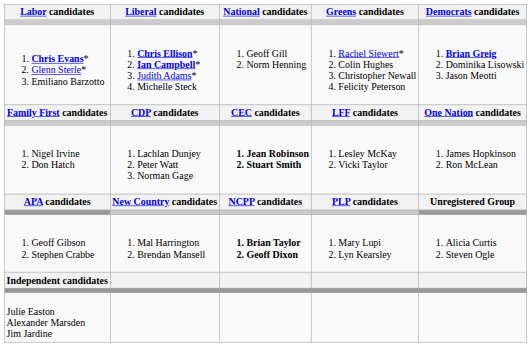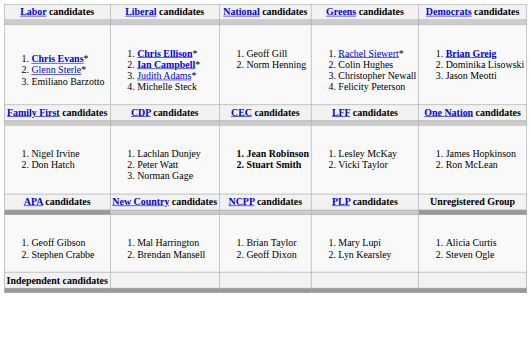Geoff Gibson Stephen Crabbe | National candidates: bold -> normal
- row: Julie Easton Alexander Marsden Jim Jardine
